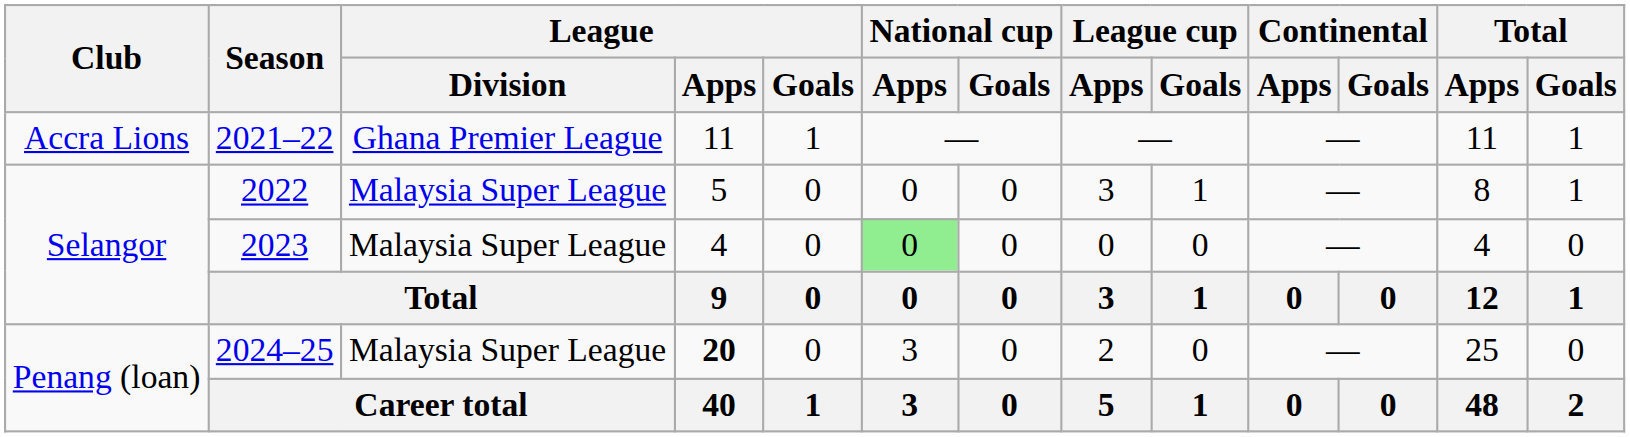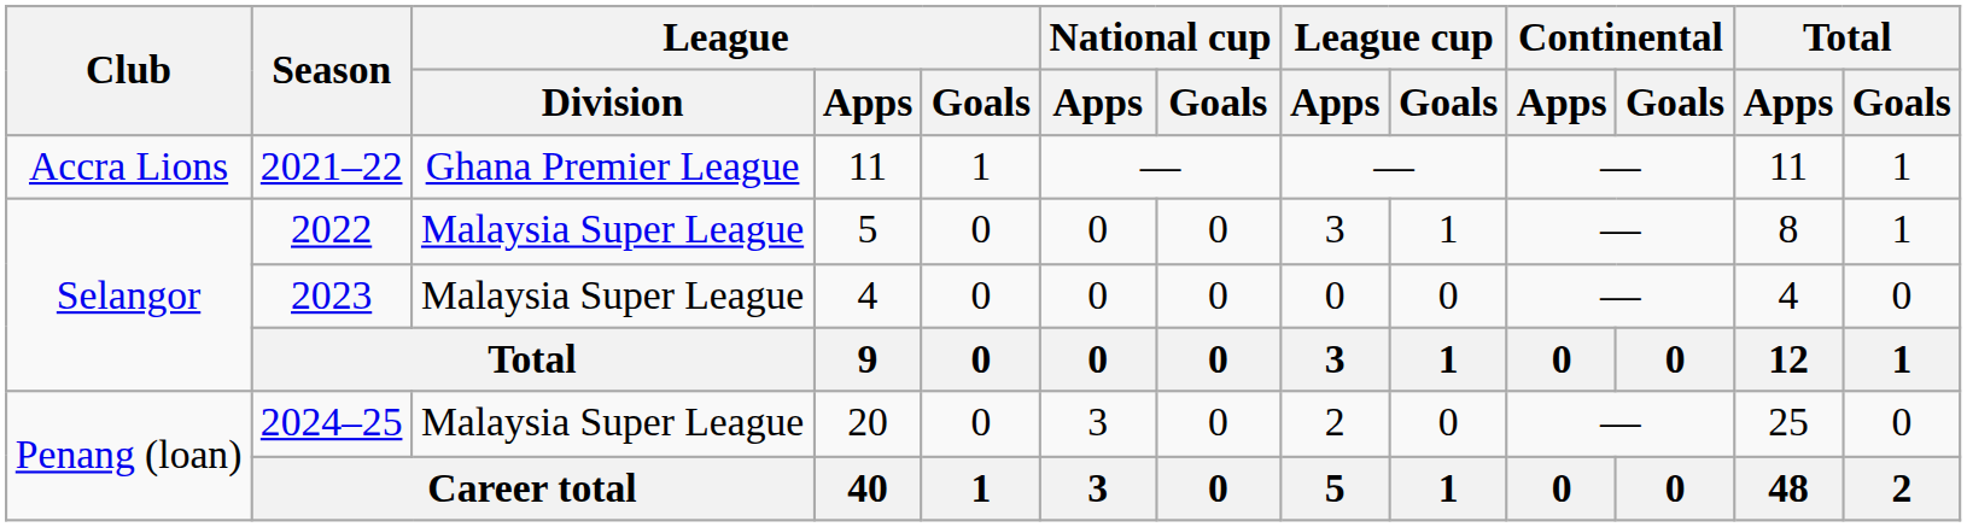2023 | National cup / Apps: lightgreen background -> no background
2024–25 | League / Apps: bold -> normal
